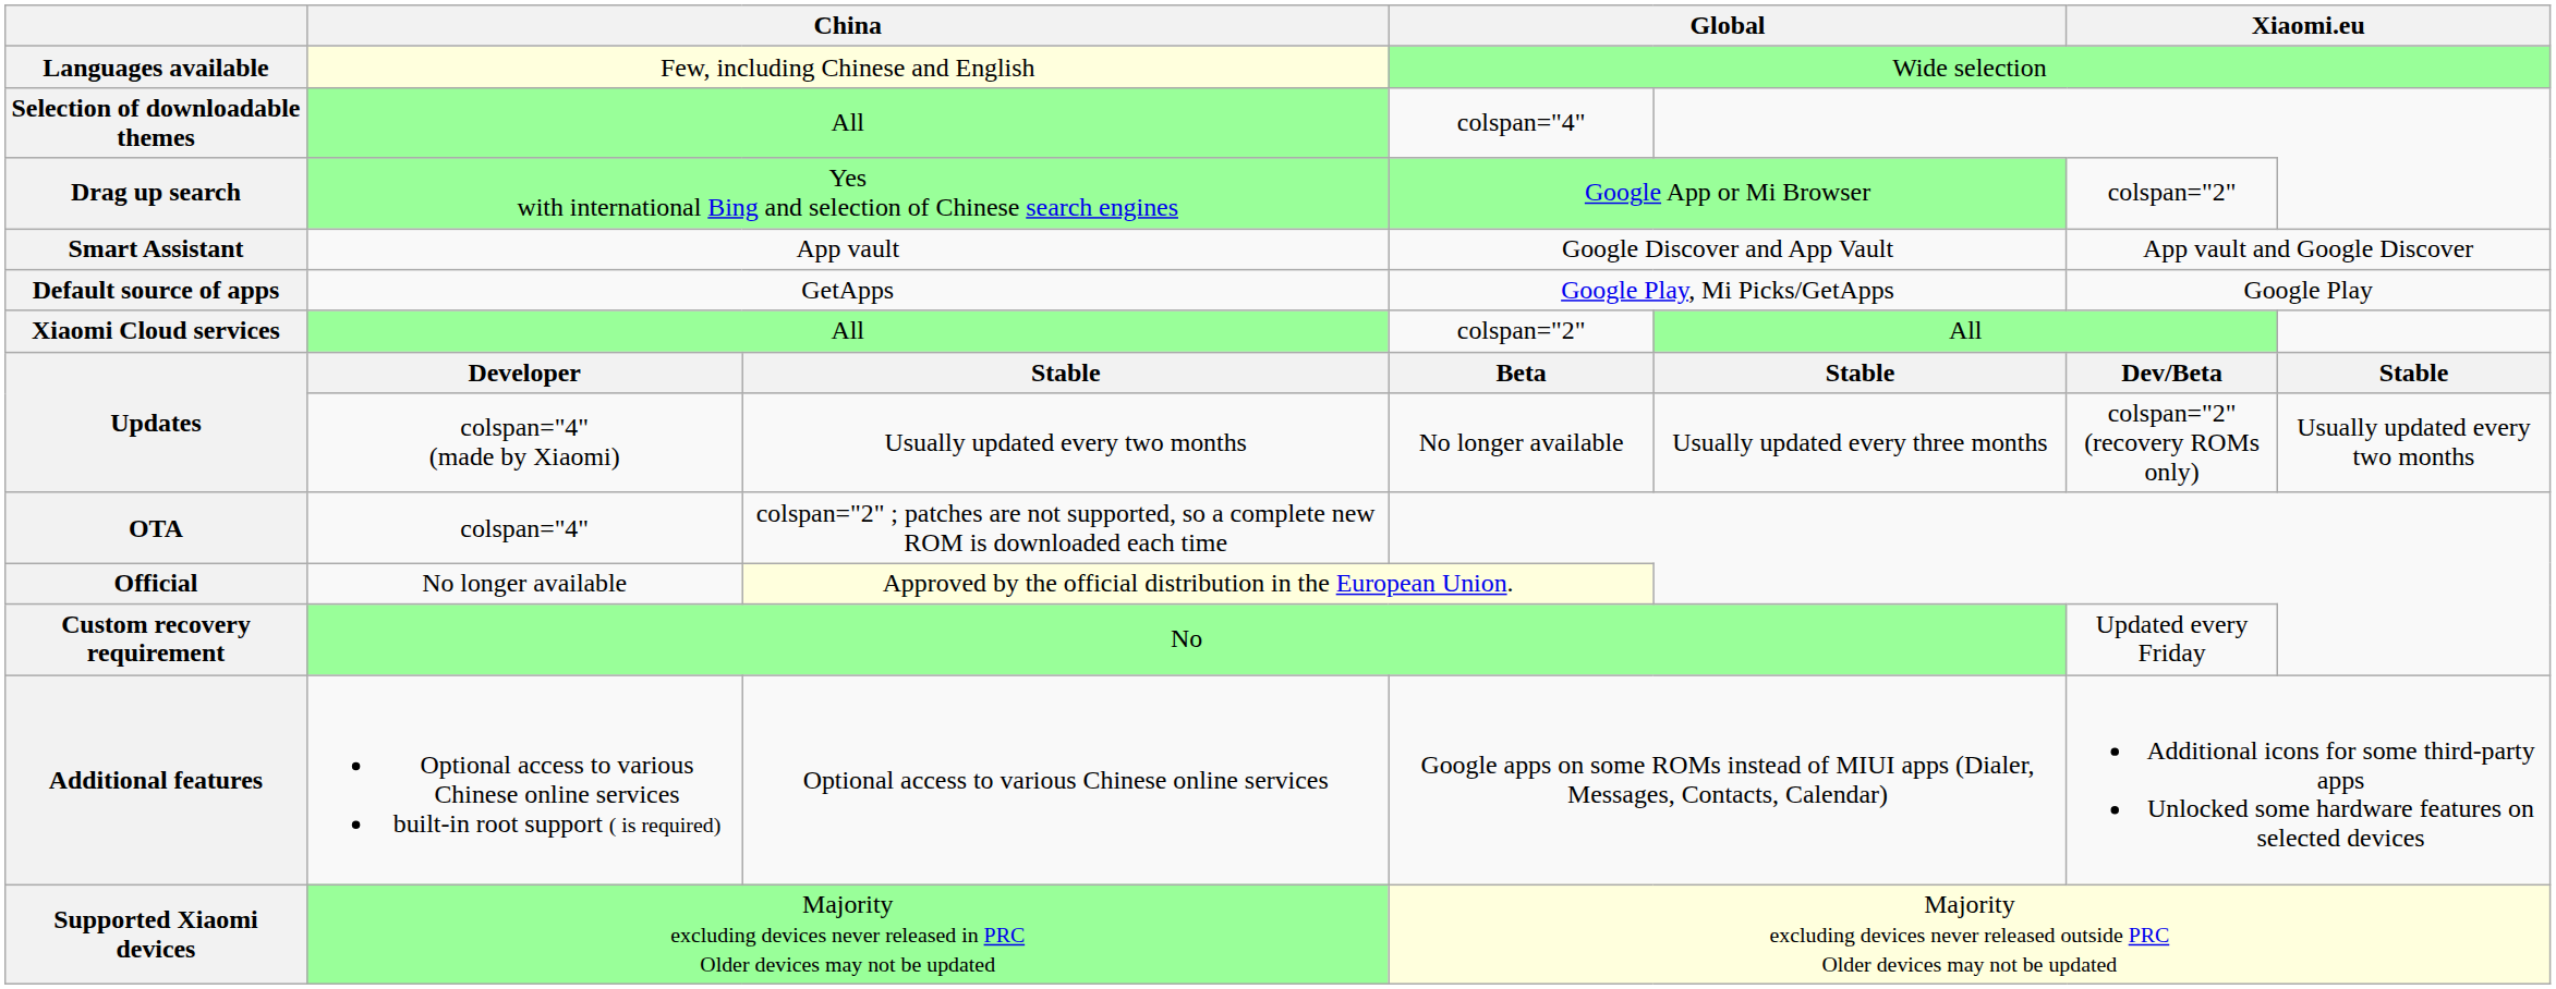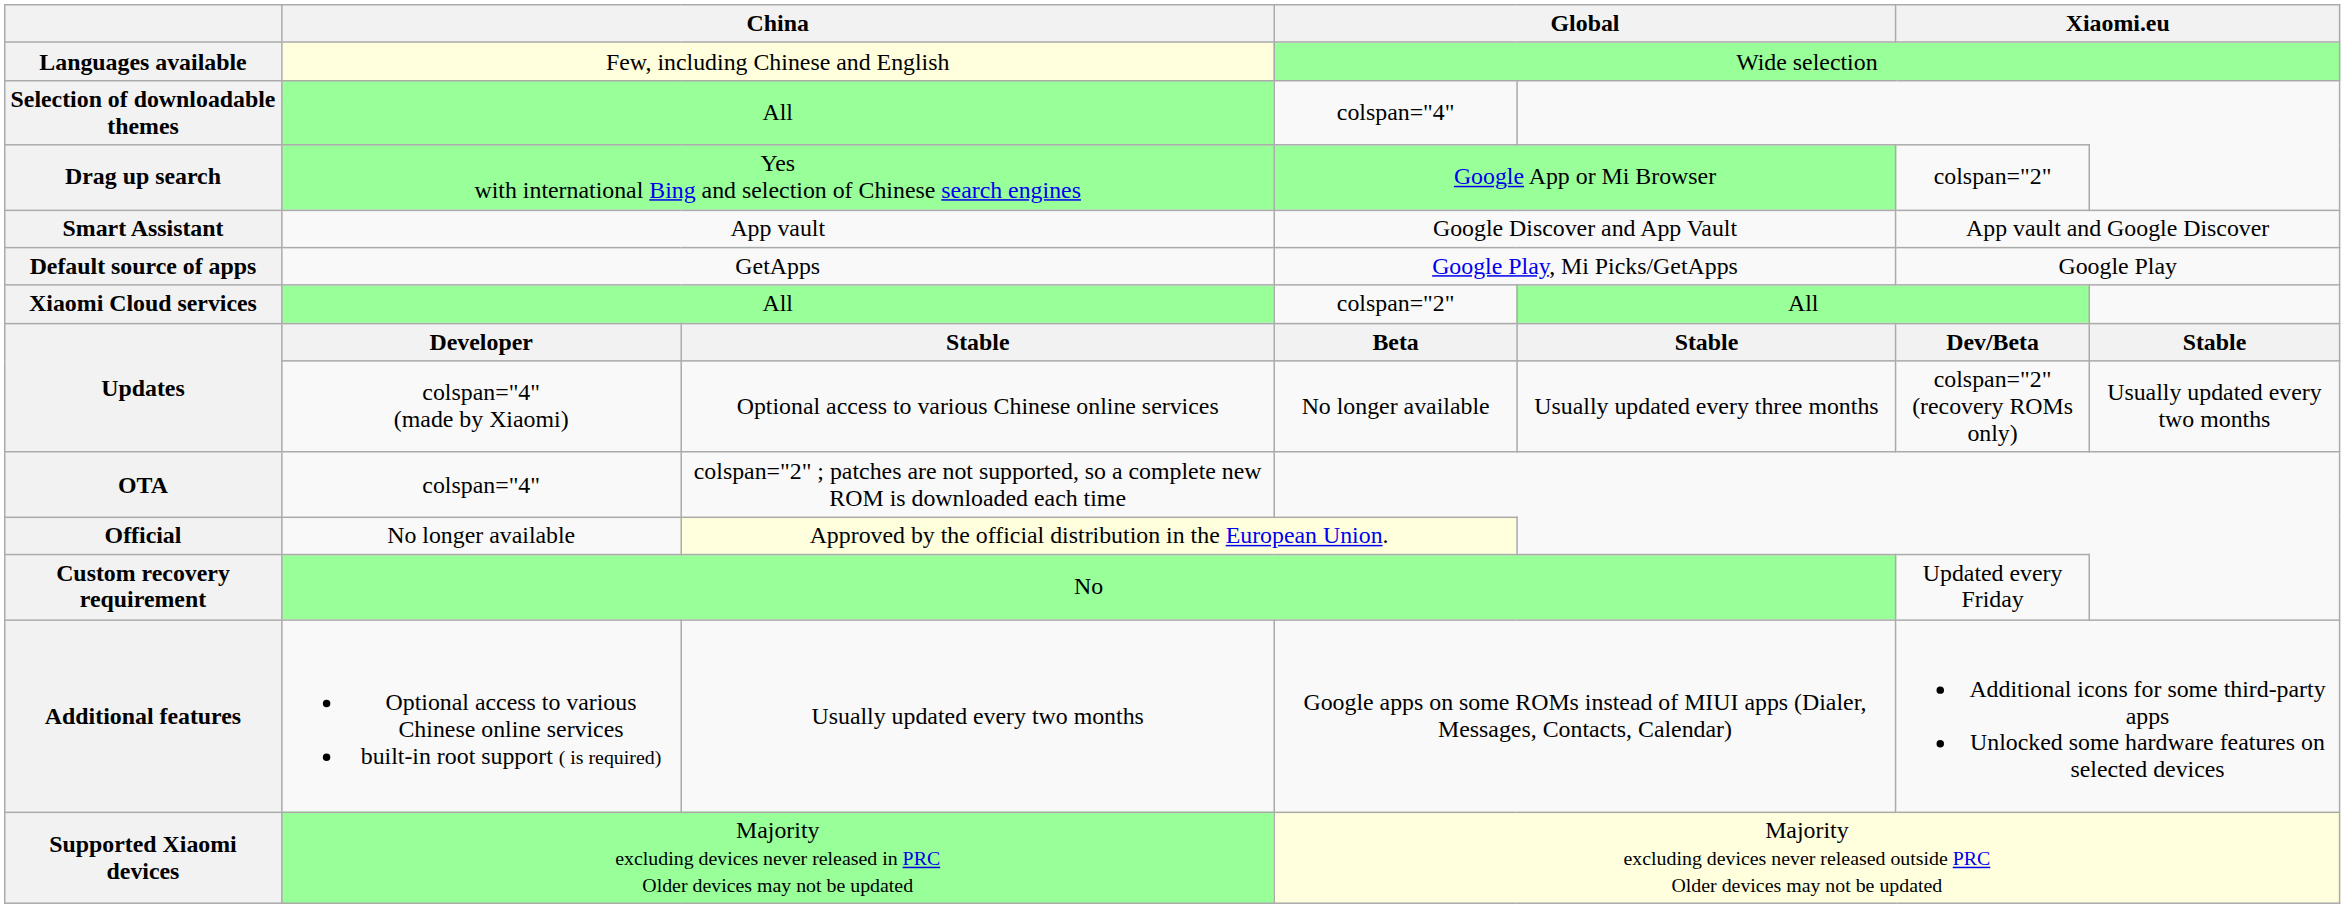Updates / No longer available | column 3: Usually updated every two months -> Optional access to various Chinese online services
Additional features | column 3: Optional access to various Chinese online services -> Usually updated every two months
